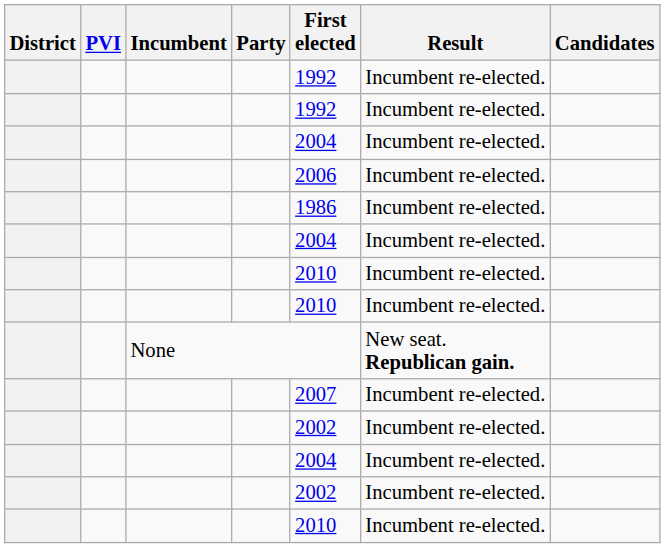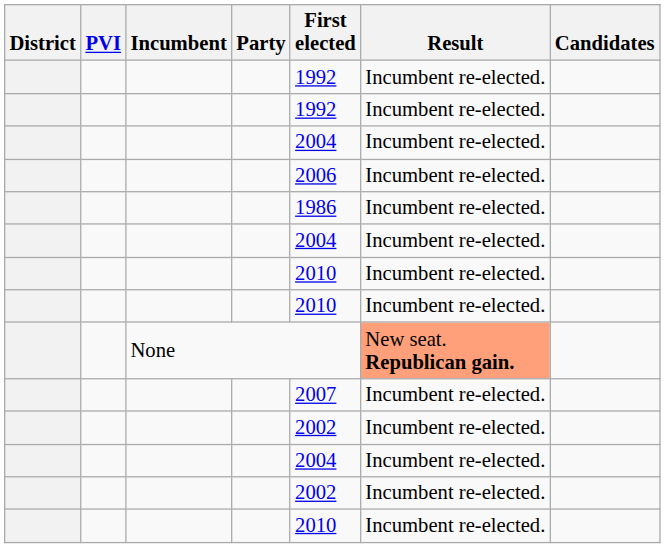None | Result: no background -> lightsalmon background
